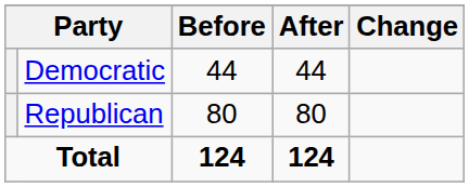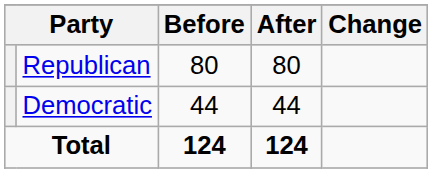rows swapped: Republican <-> Democratic
